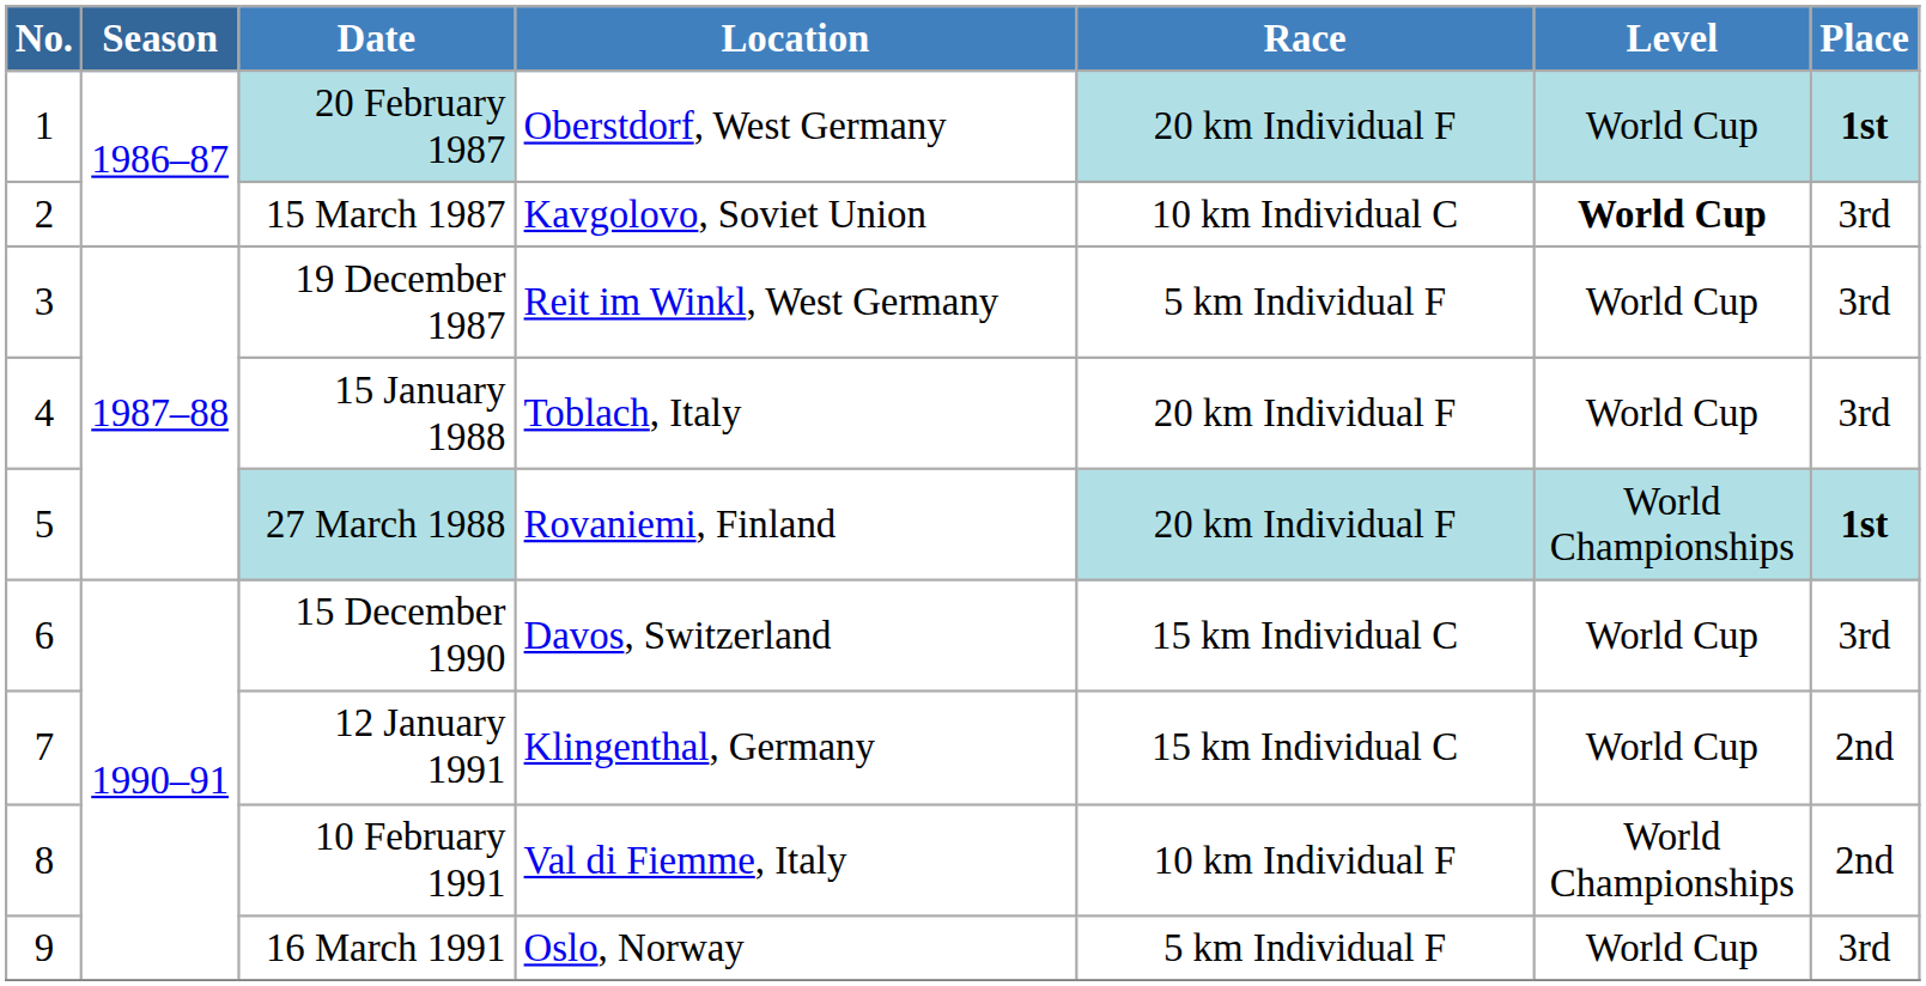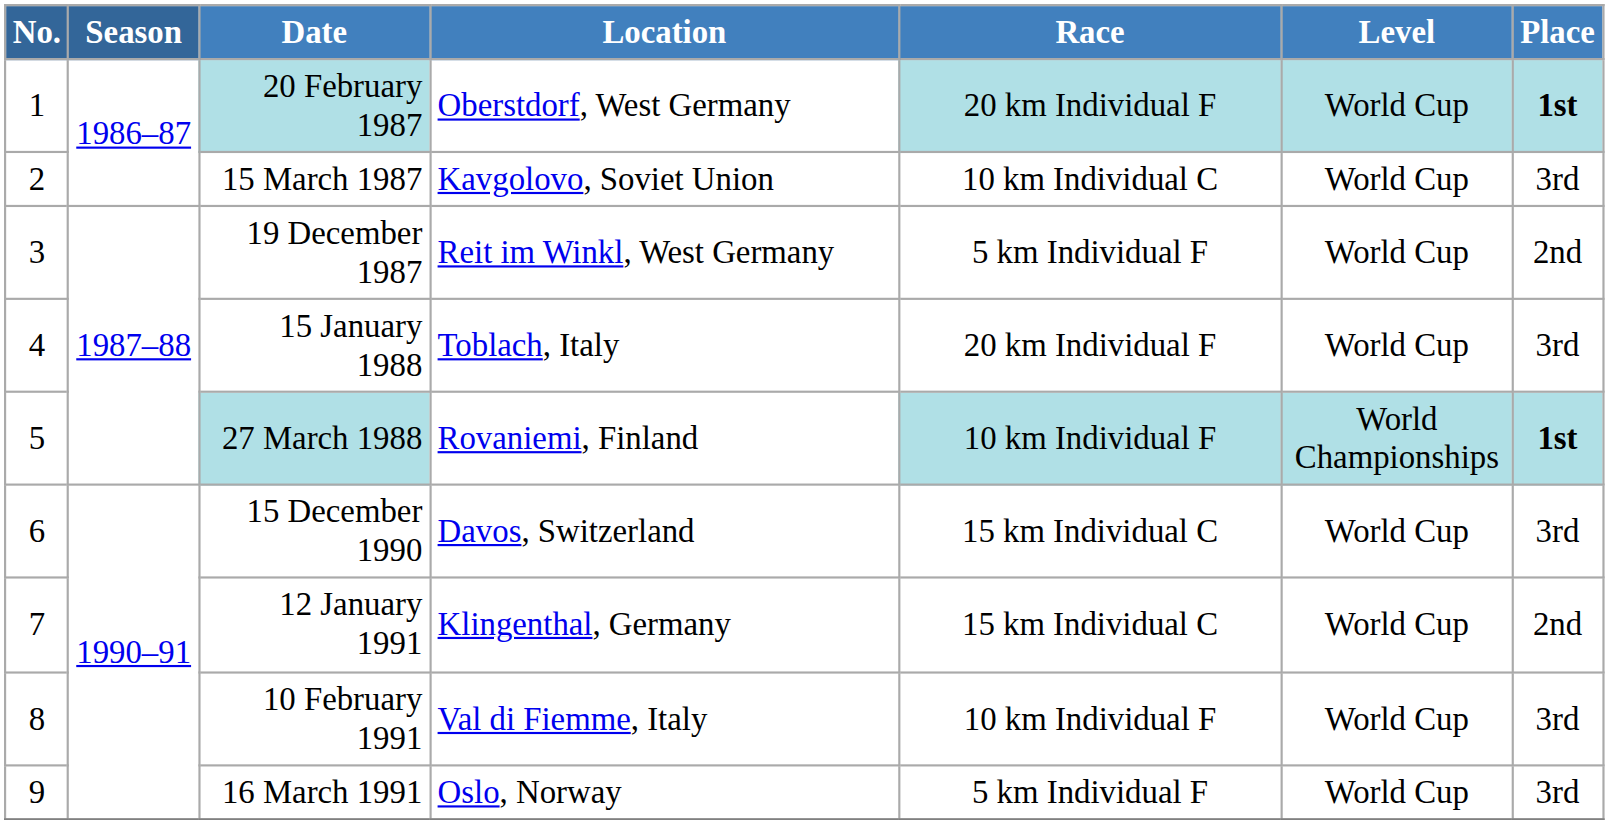15 March 1987 | Level: bold -> normal
19 December 1987 | Place: 3rd -> 2nd
27 March 1988 | Race: 20 km Individual F -> 10 km Individual F
10 February 1991 | Level: World Championships -> World Cup
10 February 1991 | Place: 2nd -> 3rd
